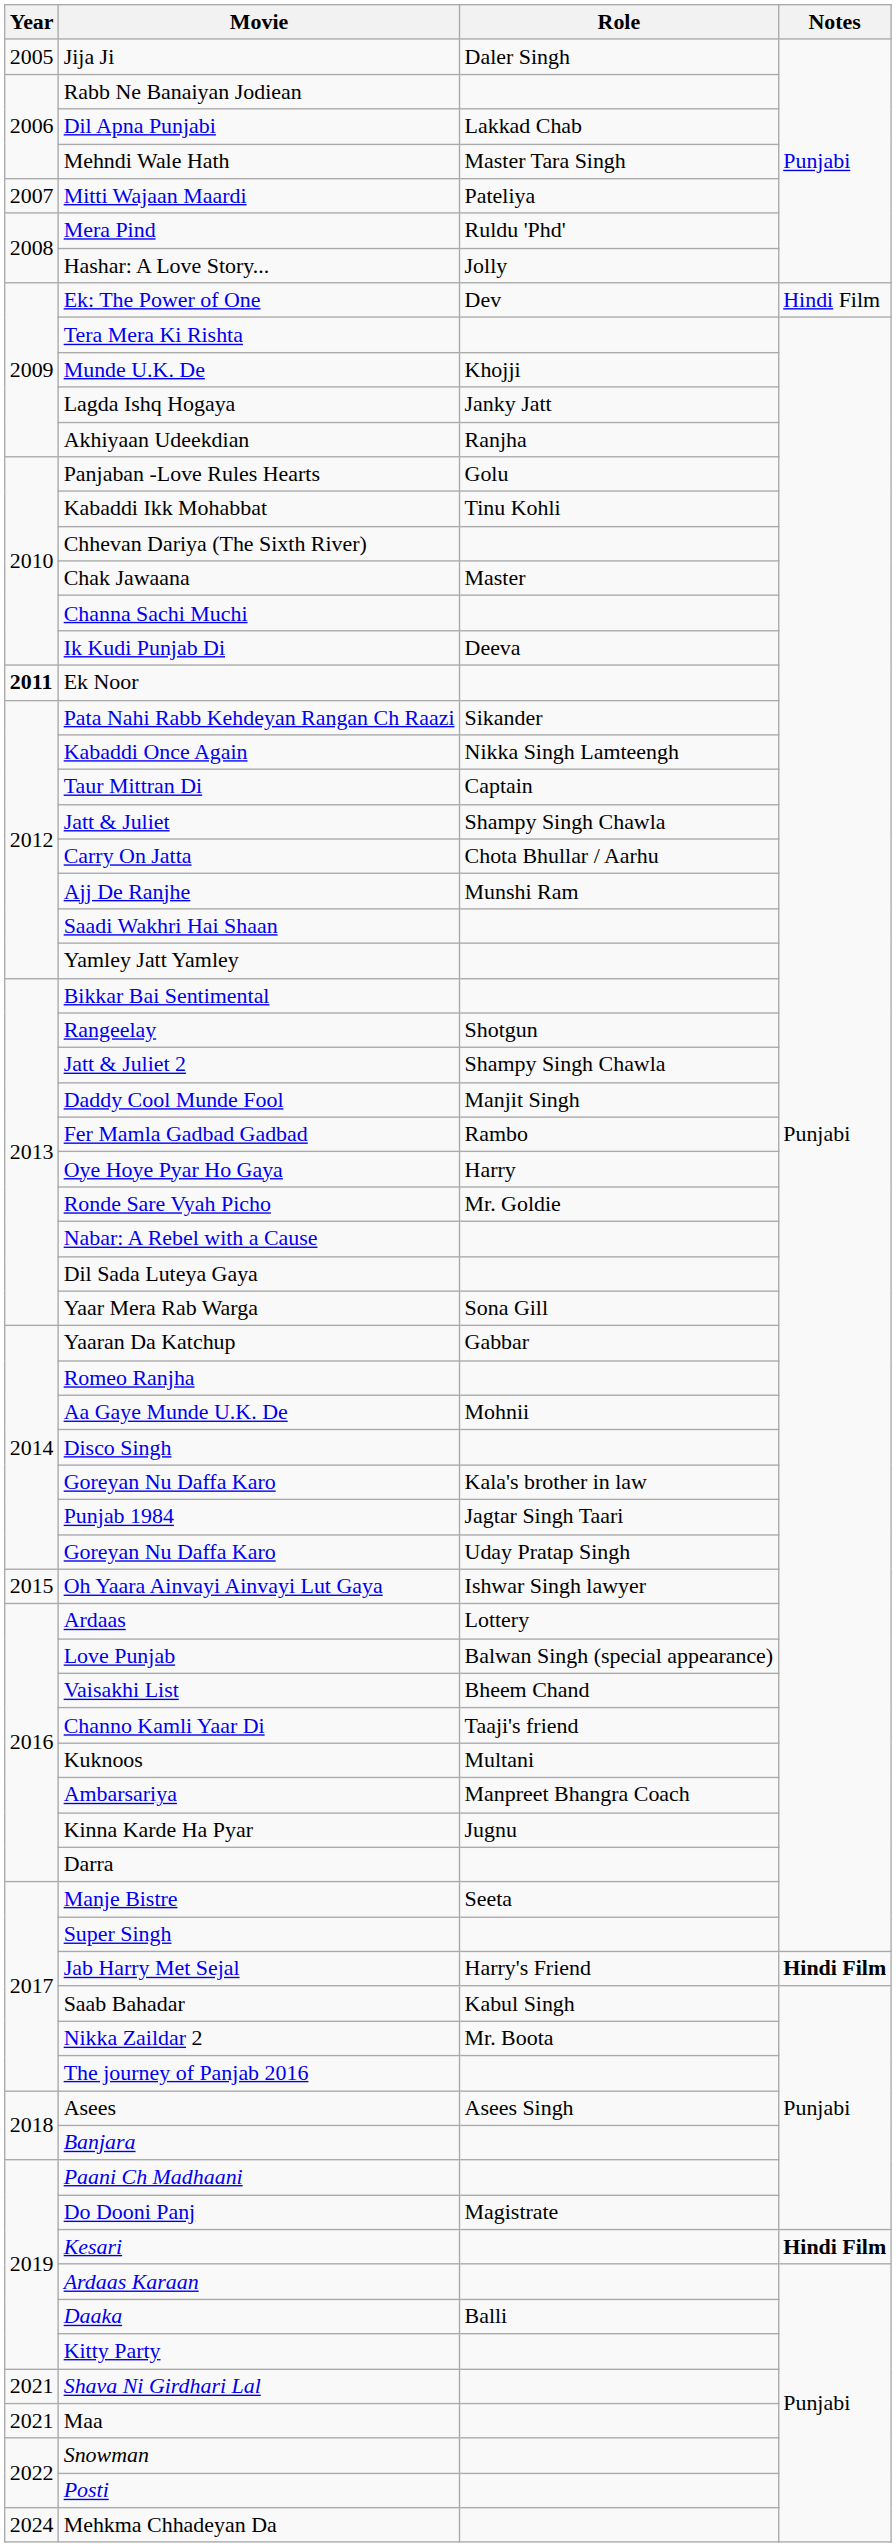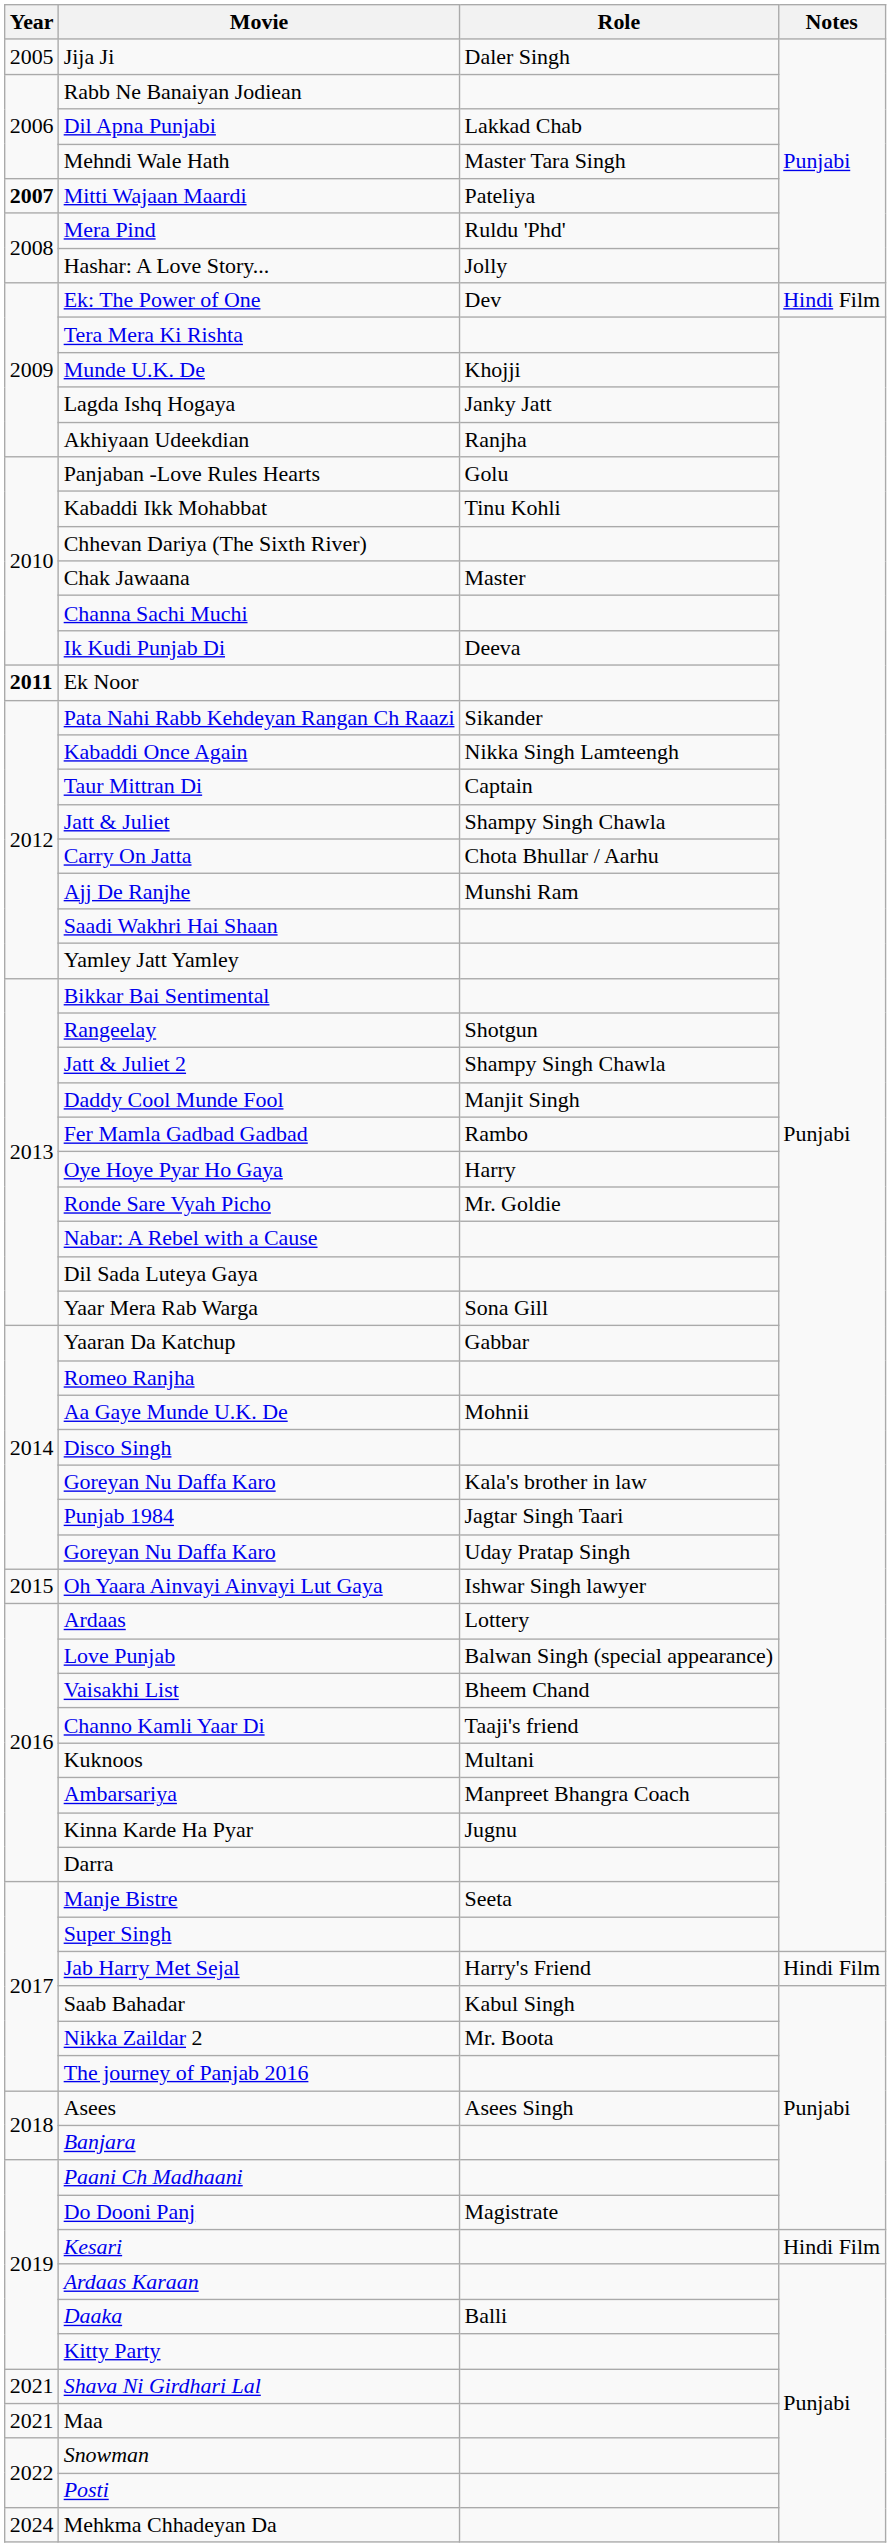Mitti Wajaan Maardi | Year: normal -> bold
Jab Harry Met Sejal | Notes: bold -> normal
Kesari | Notes: bold -> normal
